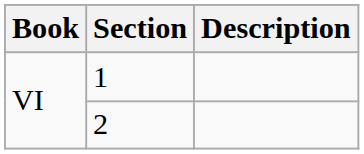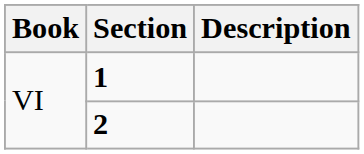1 | Section: normal -> bold
2 | Section: normal -> bold
